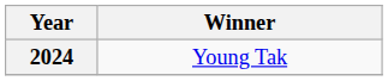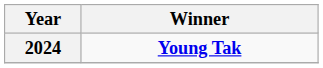2024 | Winner: normal -> bold
